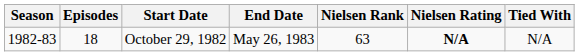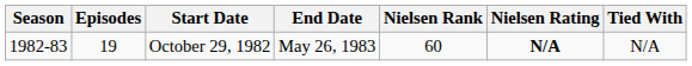October 29, 1982 | Episodes: 18 -> 19
October 29, 1982 | Nielsen Rank: 63 -> 60
